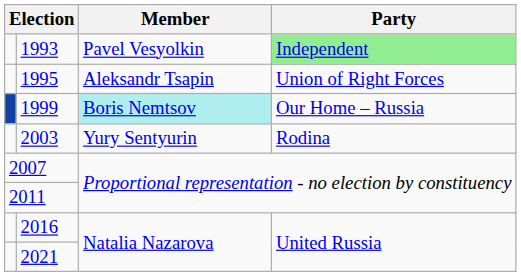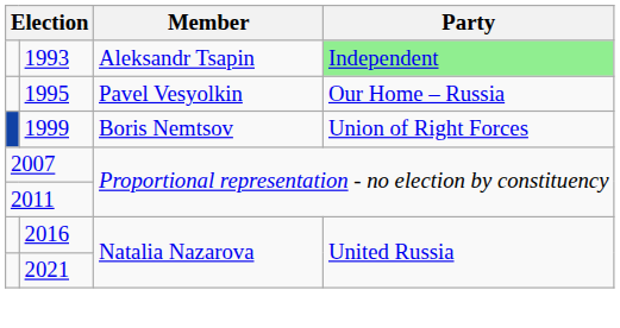1993 | Member: Pavel Vesyolkin -> Aleksandr Tsapin
1995 | Member: Aleksandr Tsapin -> Pavel Vesyolkin
1995 | Party: Union of Right Forces -> Our Home – Russia
1999 | Member: paleturquoise background -> no background
1999 | Party: Our Home – Russia -> Union of Right Forces
- row: 2003 | Yury Sentyurin | Rodina
